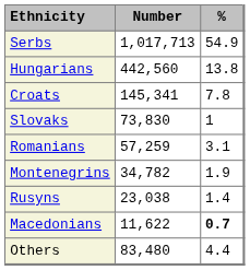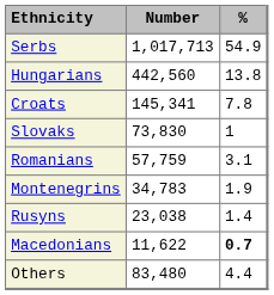Romanians | Number: 57,259 -> 57,759
Montenegrins | Number: 34,782 -> 34,783
